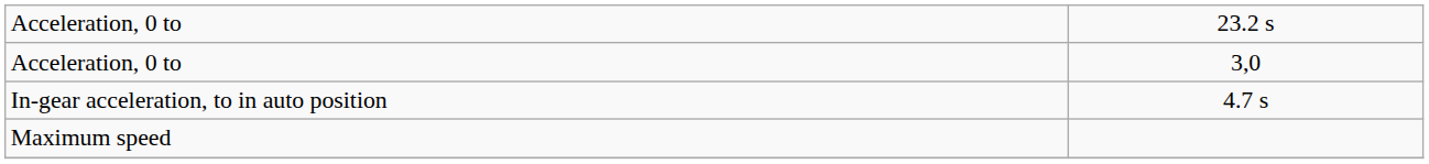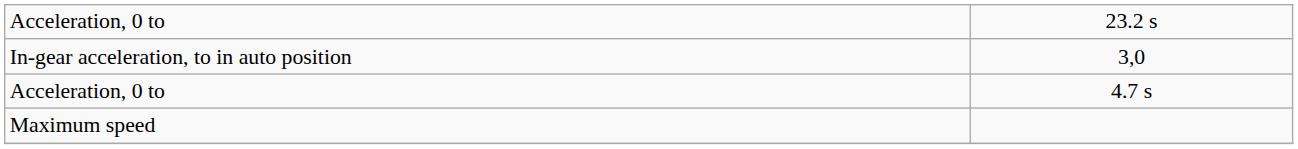row 2 | column 1: Acceleration, 0 to -> In-gear acceleration, to in auto position
row 3 | column 1: In-gear acceleration, to in auto position -> Acceleration, 0 to
